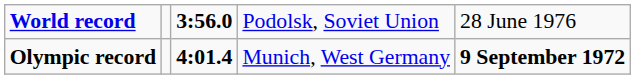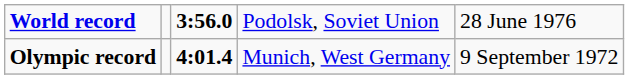Olympic record | column 5: bold -> normal
